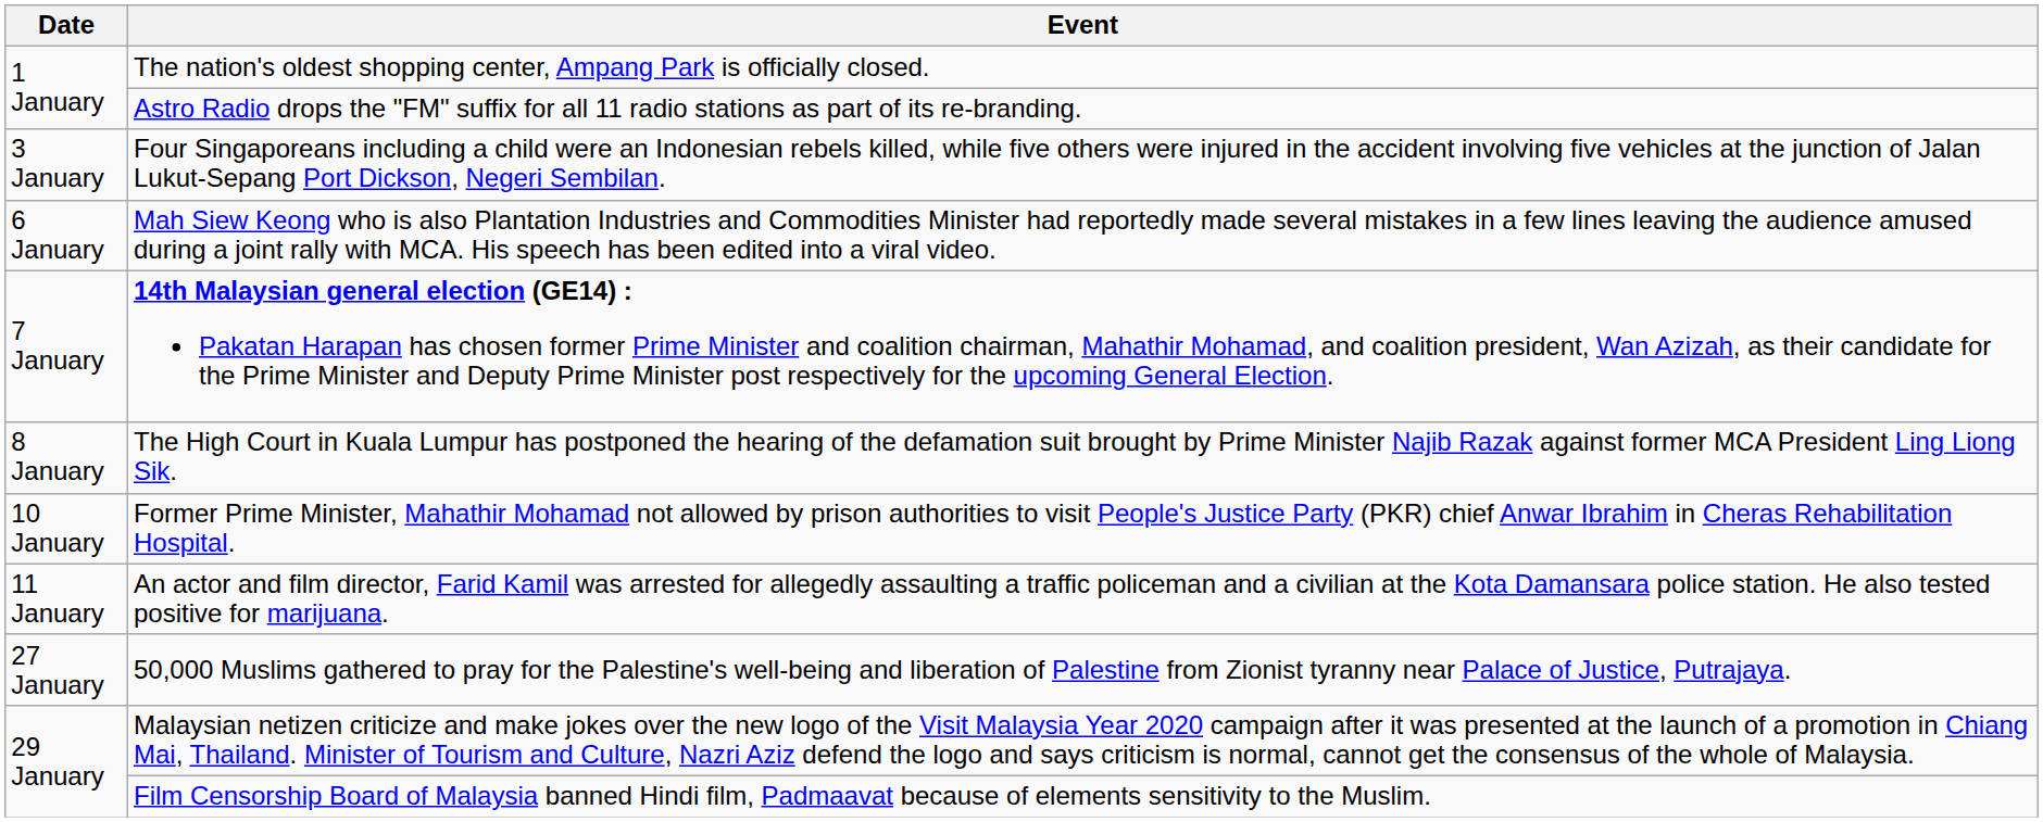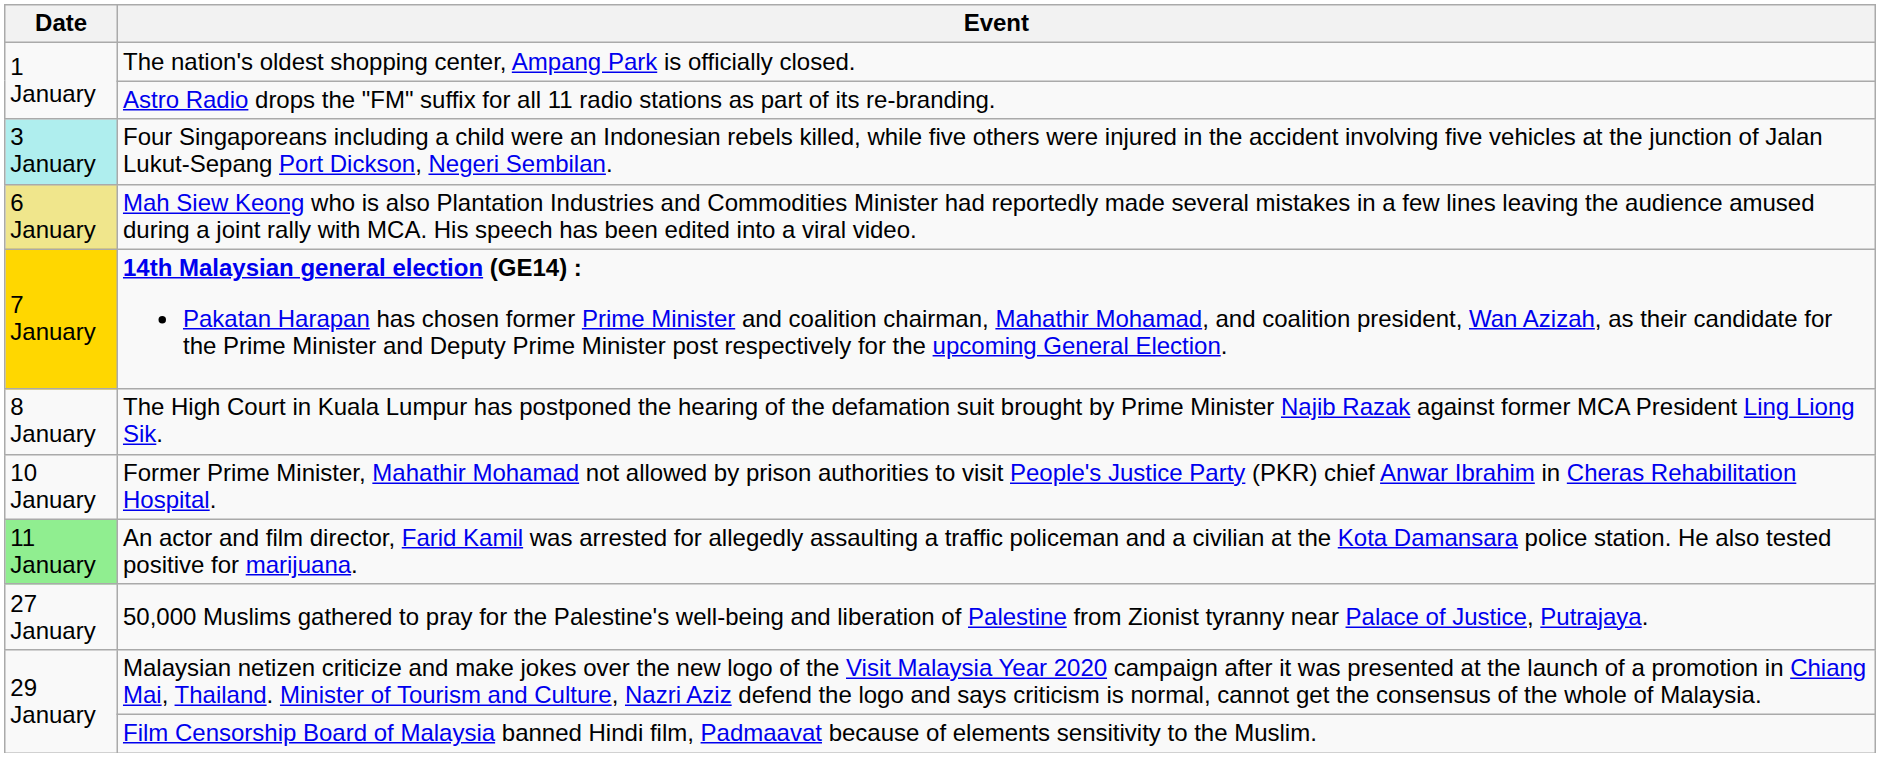row 4 | Date: no background -> paleturquoise background
row 5 | Date: no background -> khaki background
row 6 | Date: no background -> gold background
row 9 | Date: no background -> lightgreen background
